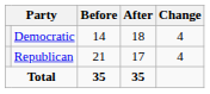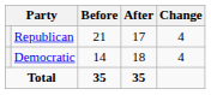rows swapped: Republican <-> Democratic
